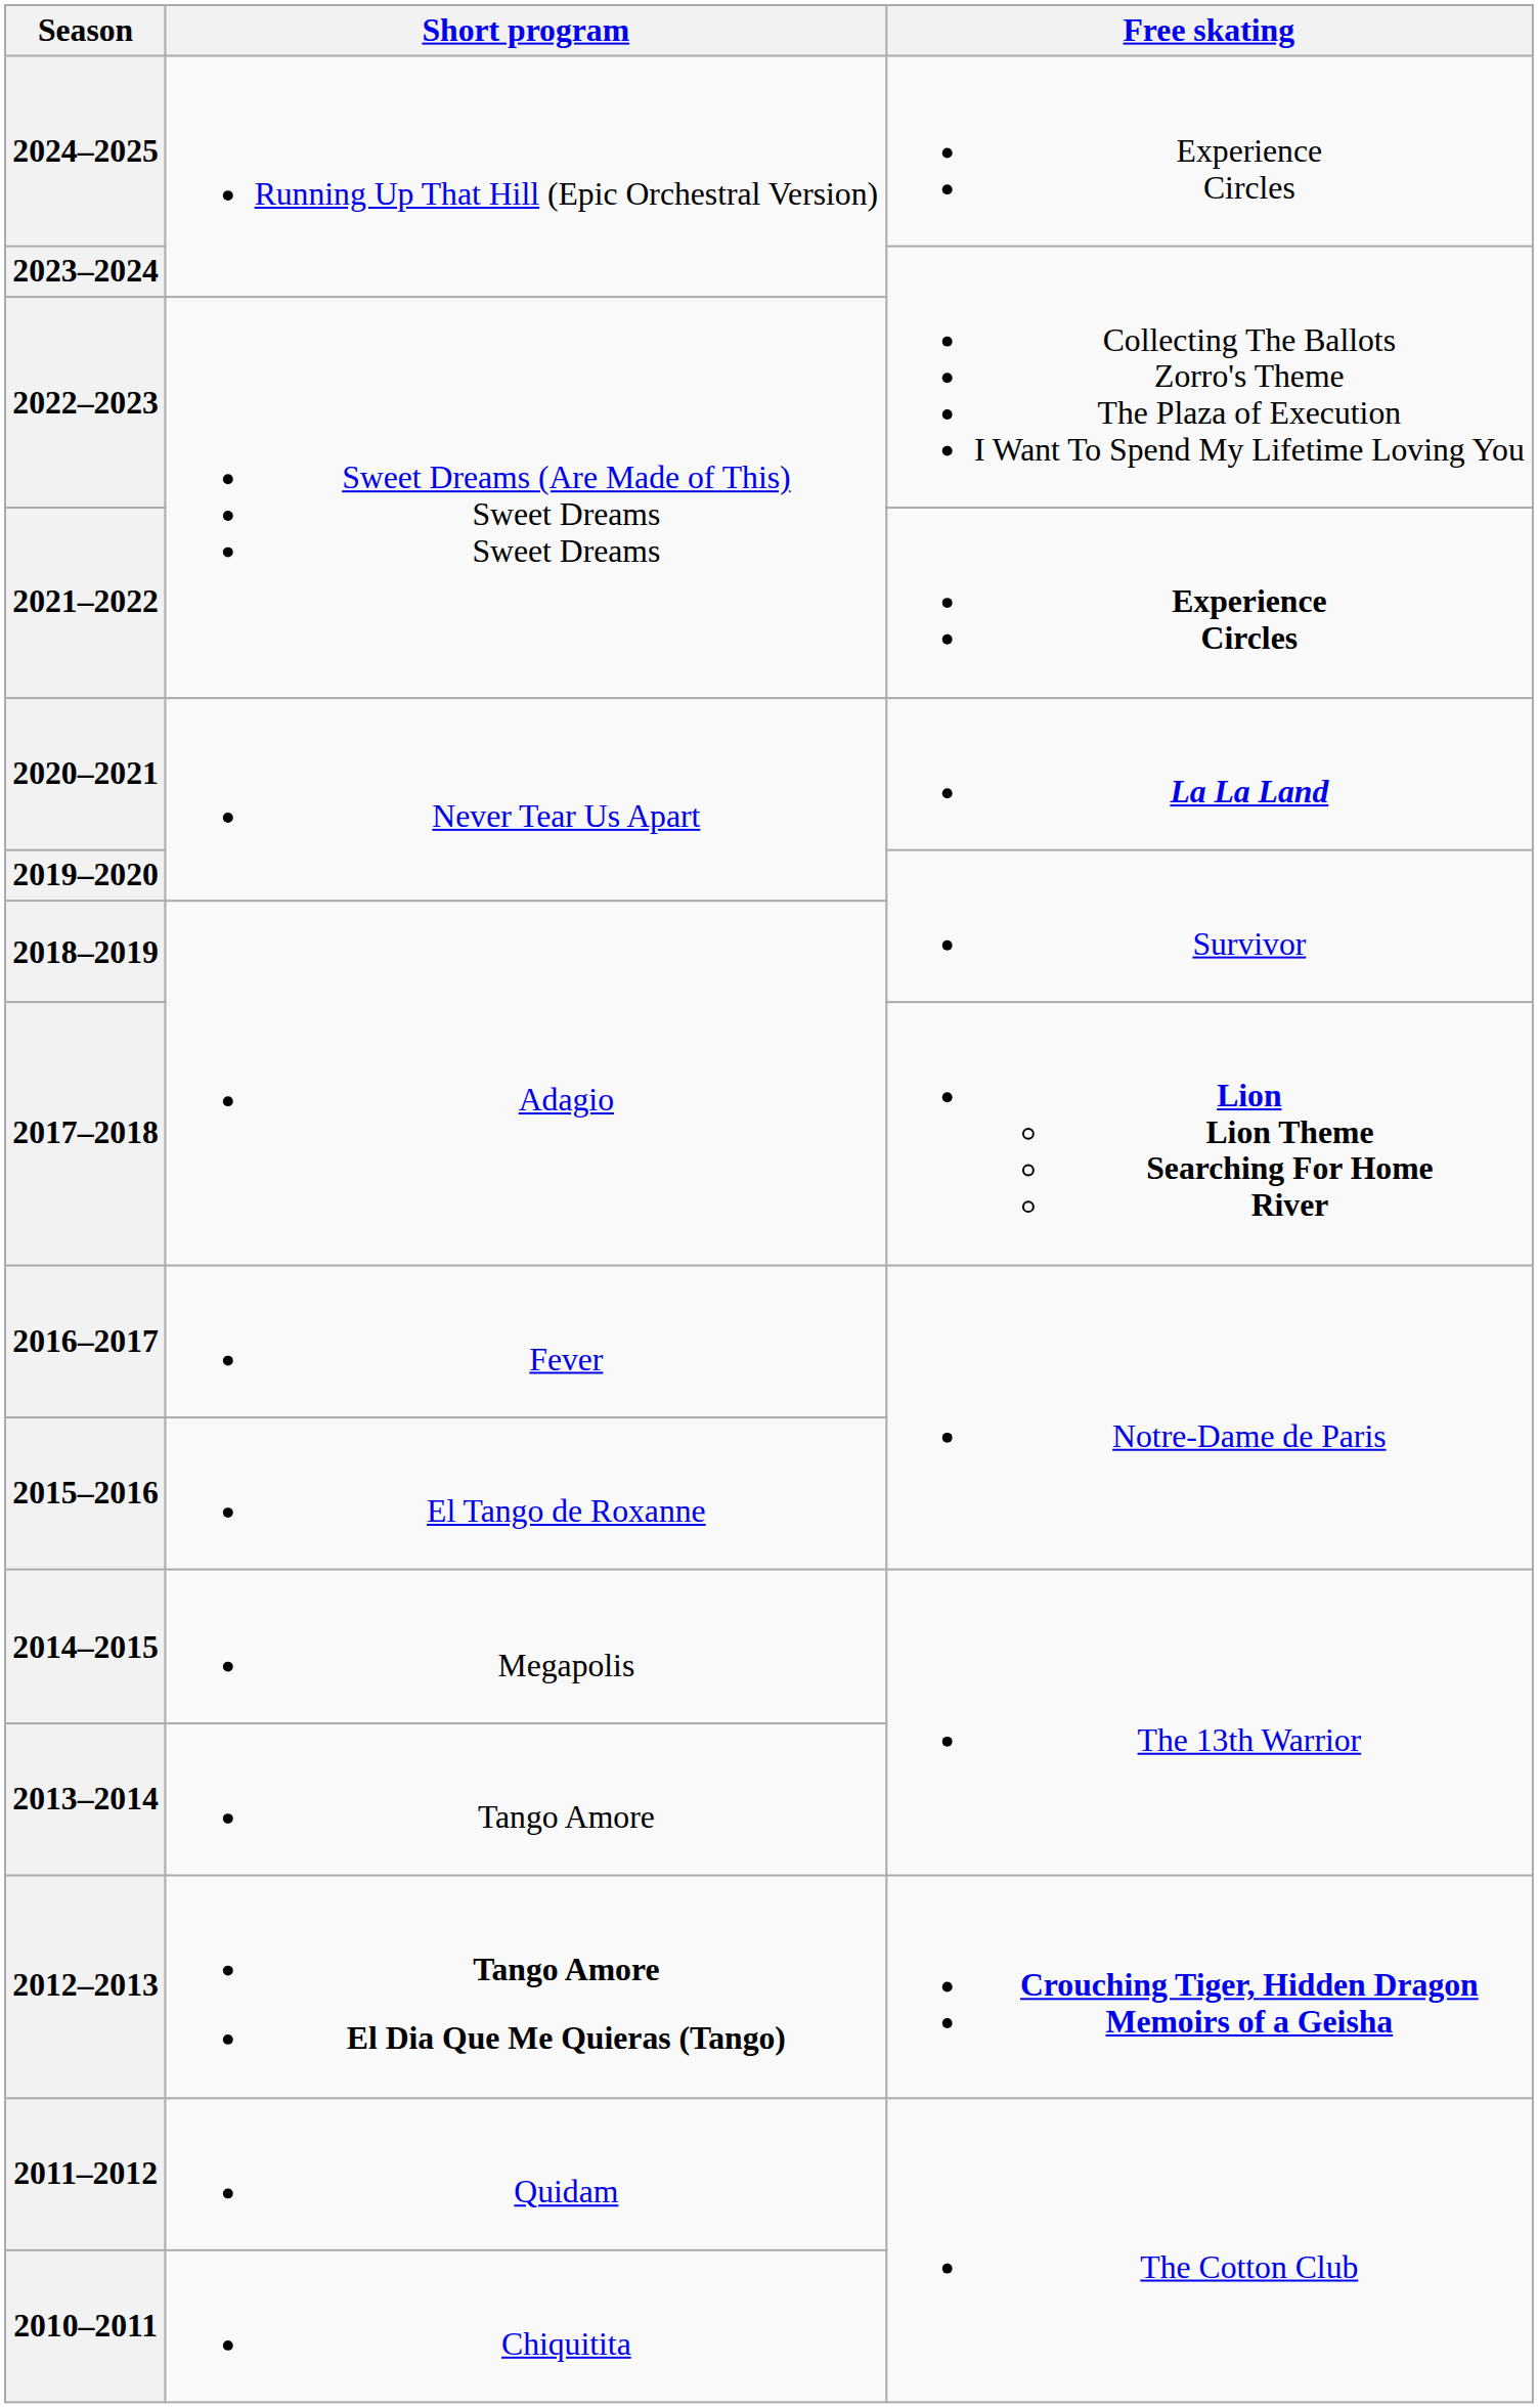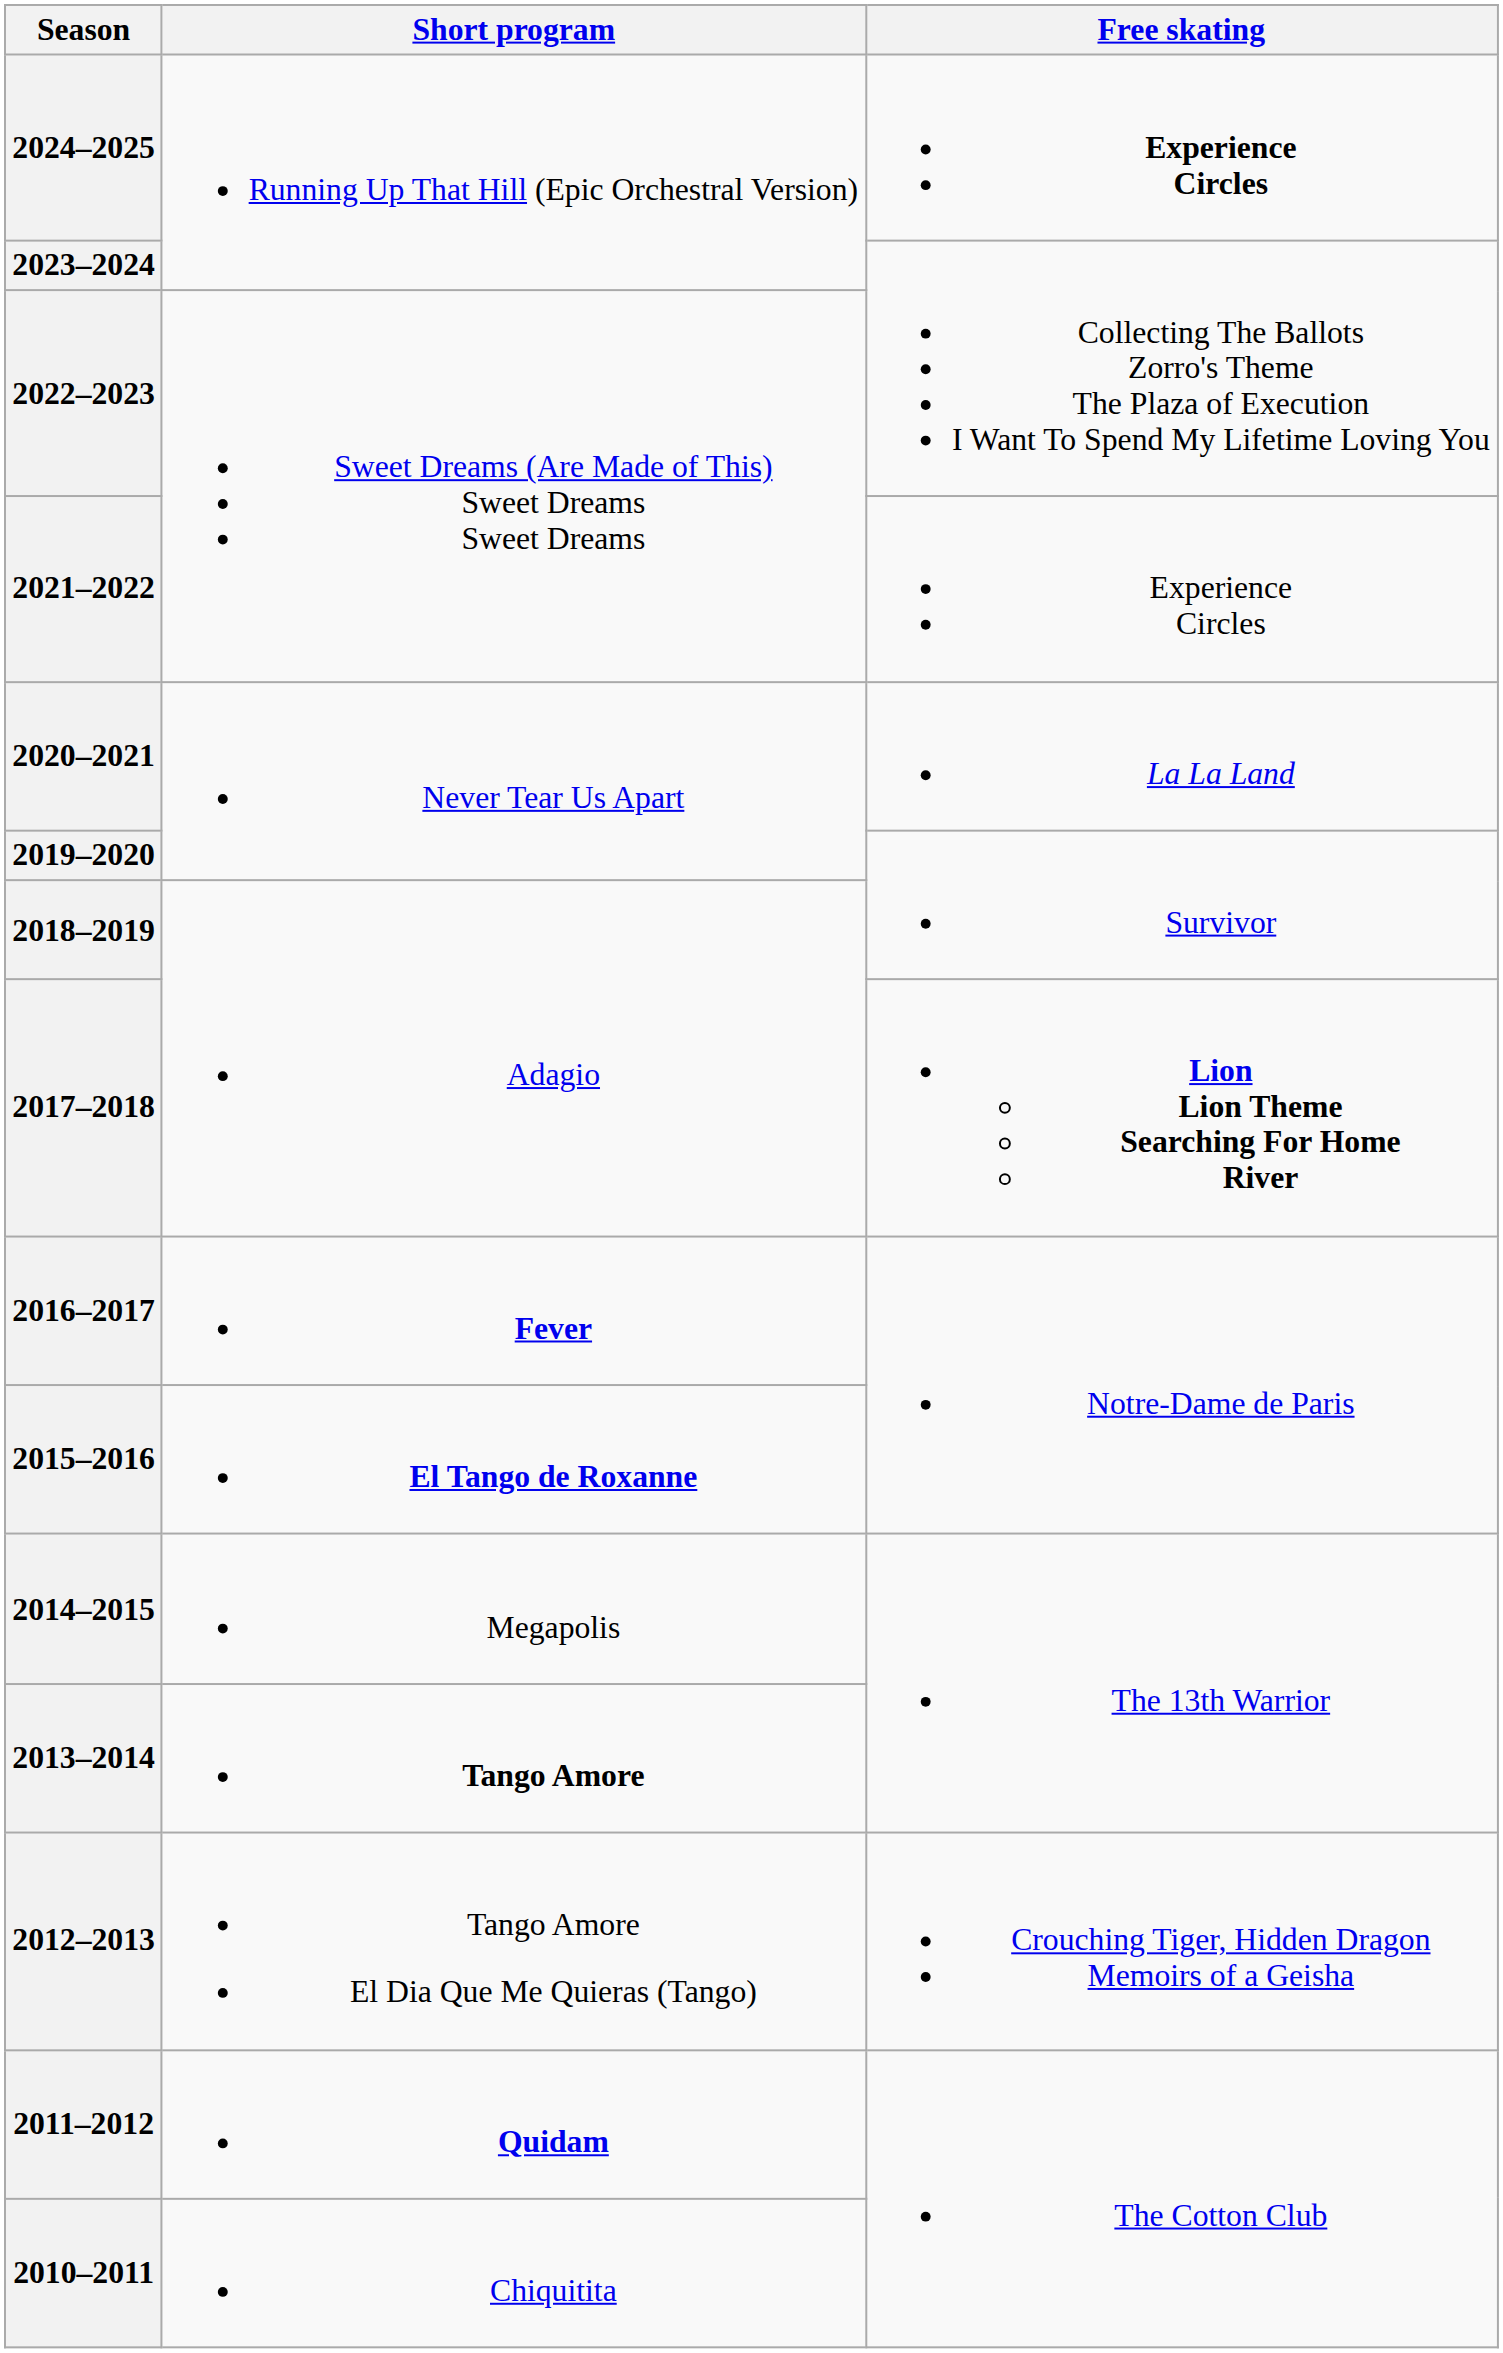2024–2025 | Free skating: normal -> bold
2021–2022 | Free skating: bold -> normal
2020–2021 | Free skating: bold -> normal
2016–2017 | Short program: normal -> bold
2015–2016 | Short program: normal -> bold
2013–2014 | Short program: normal -> bold
2012–2013 | Short program: bold -> normal
2012–2013 | Free skating: bold -> normal
2011–2012 | Short program: normal -> bold
